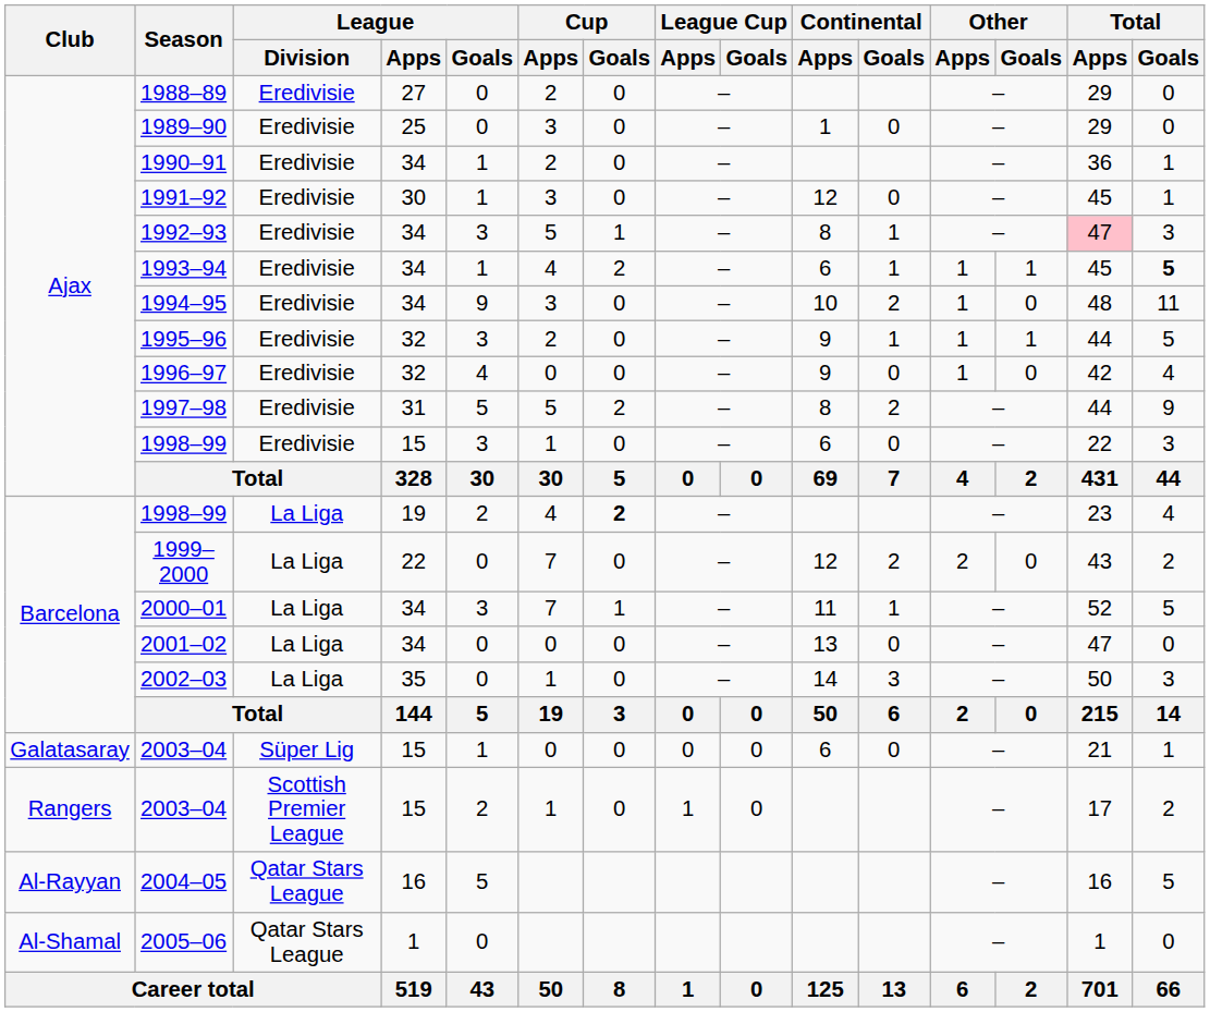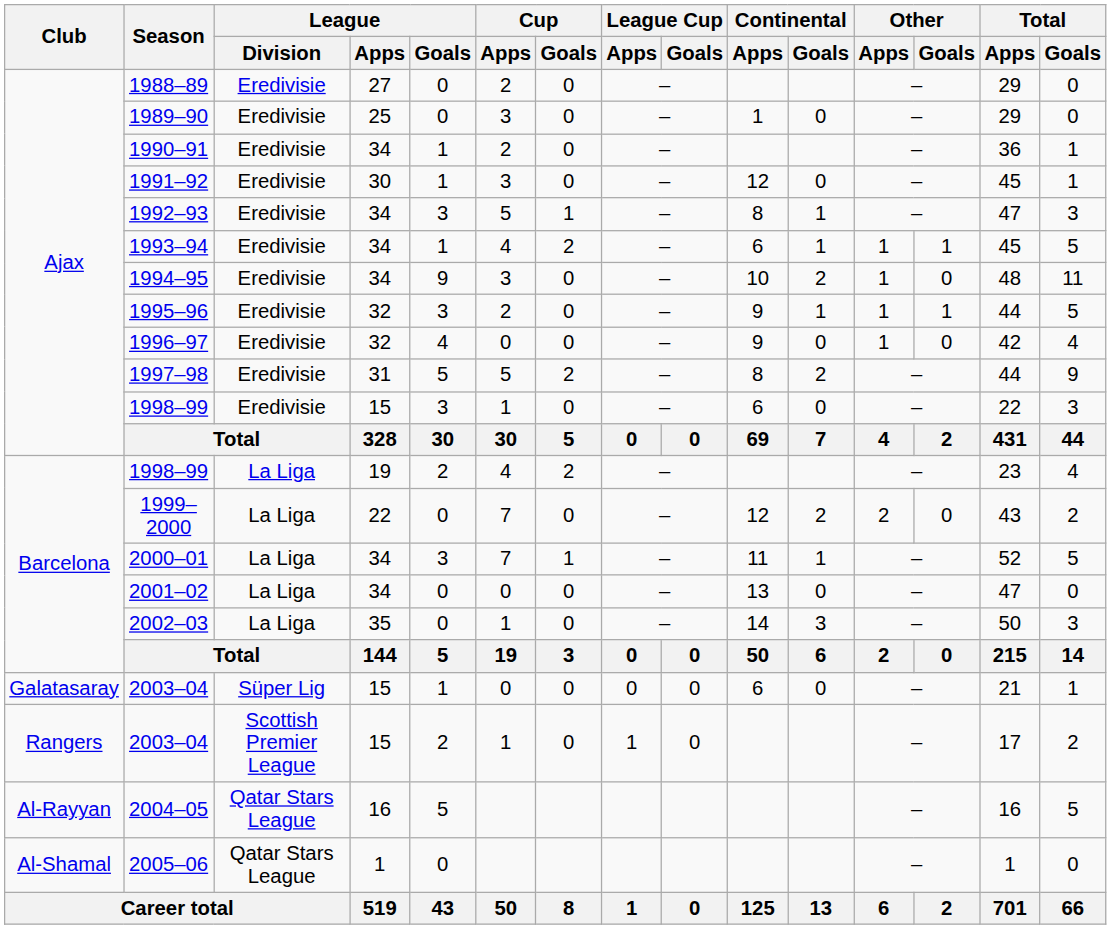1992–93 | Total / Apps: pink background -> no background
1993–94 | Total / Goals: bold -> normal
Barcelona / 1998–99 | Cup / Goals: bold -> normal
